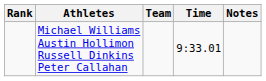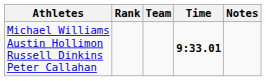columns swapped: Rank <-> Athletes
row 2 | Time: normal -> bold
